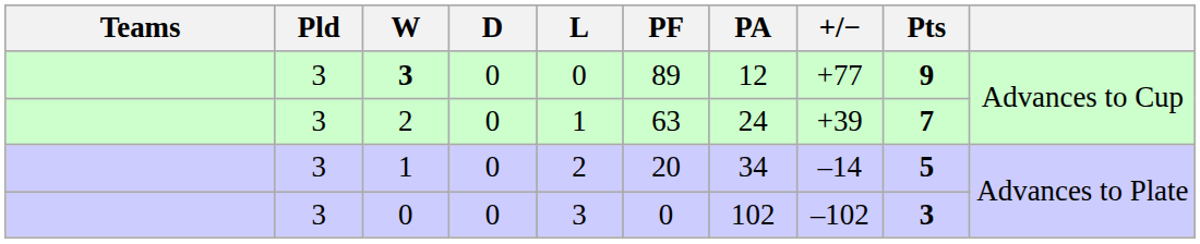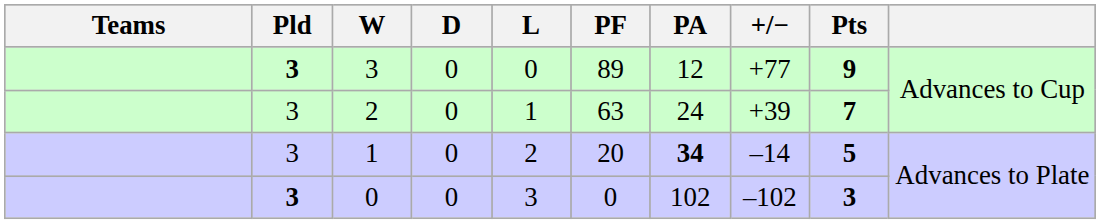row 2 | Pld: normal -> bold
row 2 | W: bold -> normal
row 4 | PA: normal -> bold
row 5 | Pld: normal -> bold
